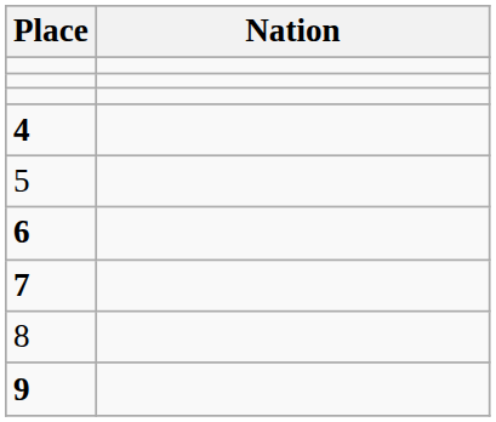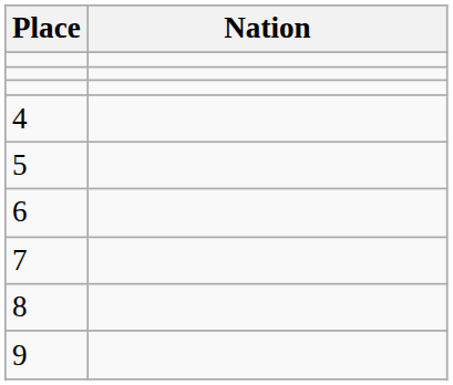row 5 | Place: bold -> normal
row 7 | Place: bold -> normal
row 8 | Place: bold -> normal
row 10 | Place: bold -> normal
